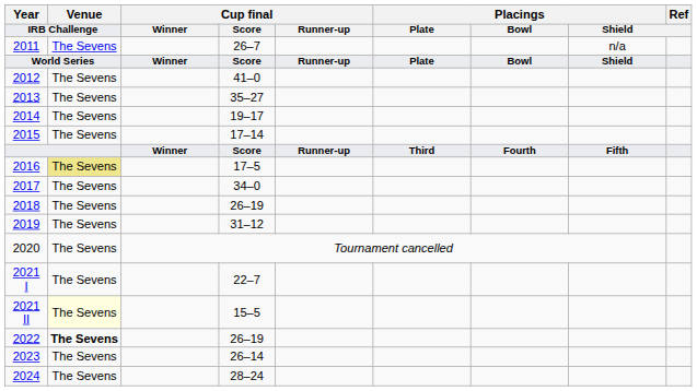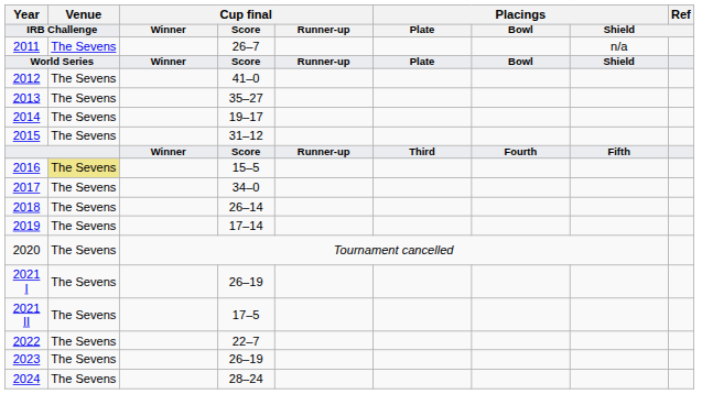2015 | column 4: 17–14 -> 31–12
2016 | column 4: 17–5 -> 15–5
2018 | column 4: 26–19 -> 26–14
2019 | column 4: 31–12 -> 17–14
2021 I | column 4: 22–7 -> 26–19
2021 II | Venue: lightyellow background -> no background
2021 II | column 4: 15–5 -> 17–5
2022 | Venue: bold -> normal
2022 | column 4: 26–19 -> 22–7
2023 | column 4: 26–14 -> 26–19
